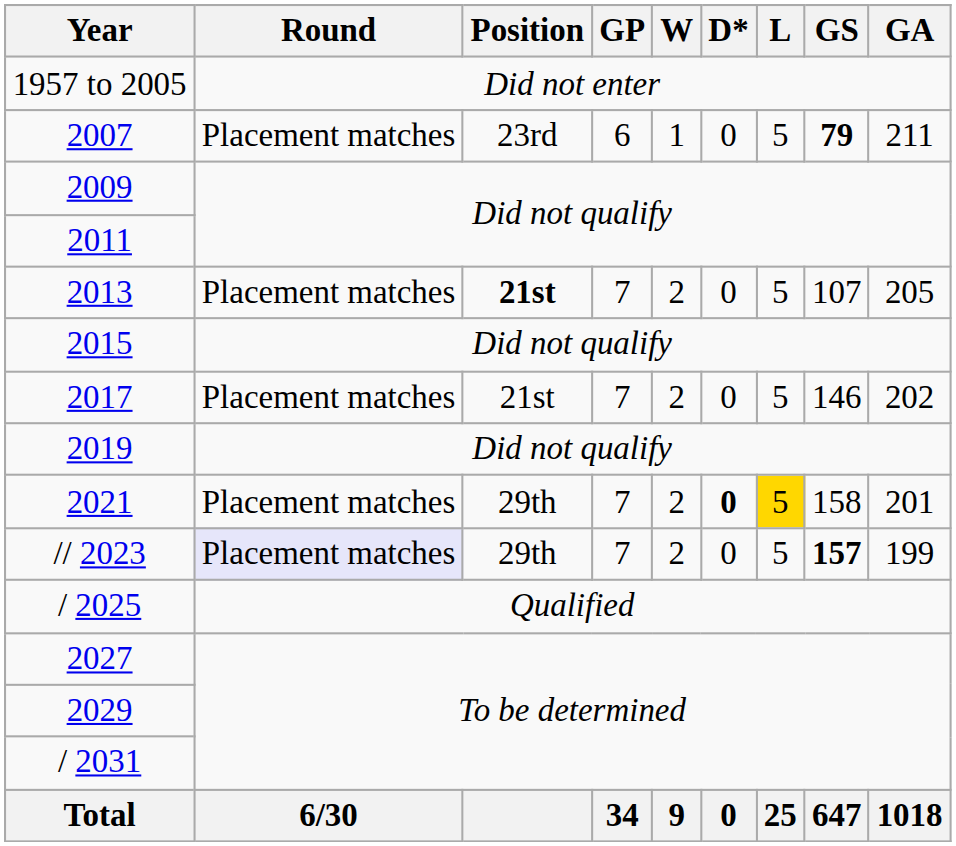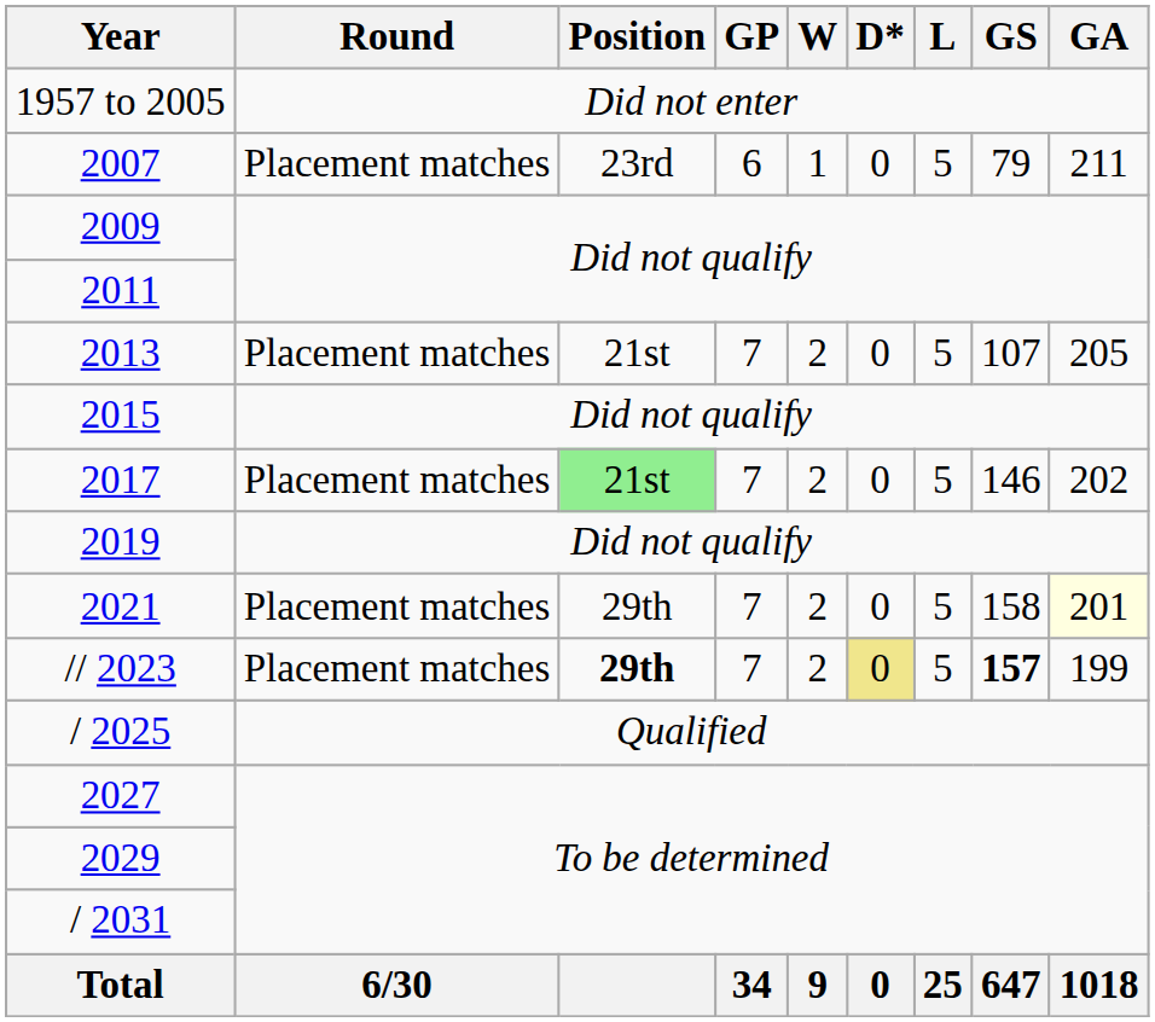2007 | GS: bold -> normal
2013 | Position: bold -> normal
2017 | Position: no background -> lightgreen background
2021 | D*: bold -> normal
2021 | L: gold background -> no background
2021 | GA: no background -> lightyellow background
// 2023 | Round: lavender background -> no background
// 2023 | Position: normal -> bold
// 2023 | D*: no background -> khaki background
